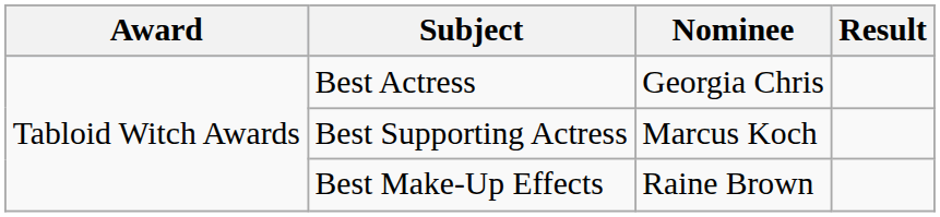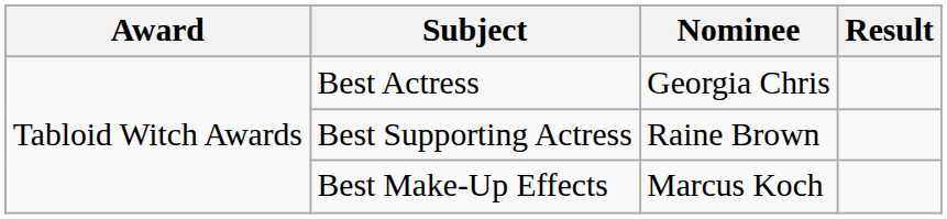Best Supporting Actress | Nominee: Marcus Koch -> Raine Brown
Best Make-Up Effects | Nominee: Raine Brown -> Marcus Koch
